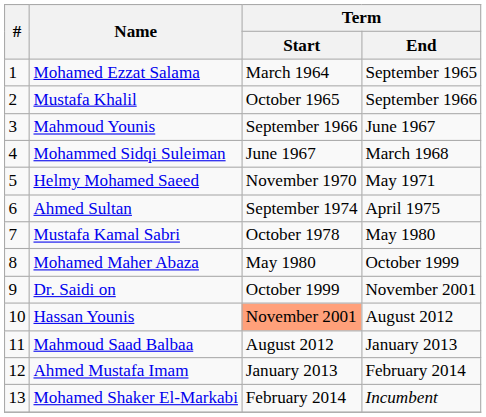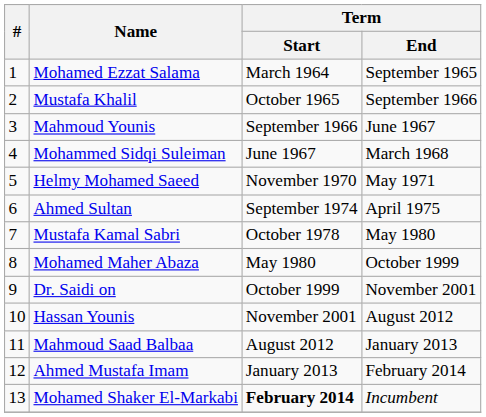Hassan Younis | Term / Start: lightsalmon background -> no background
Mohamed Shaker El-Markabi | Term / Start: normal -> bold
